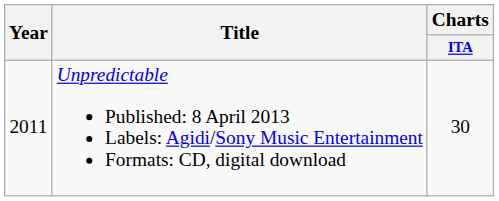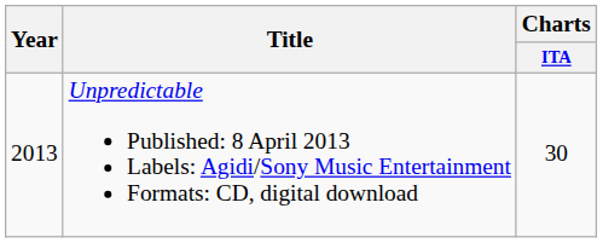row 3 | Year: 2011 -> 2013
